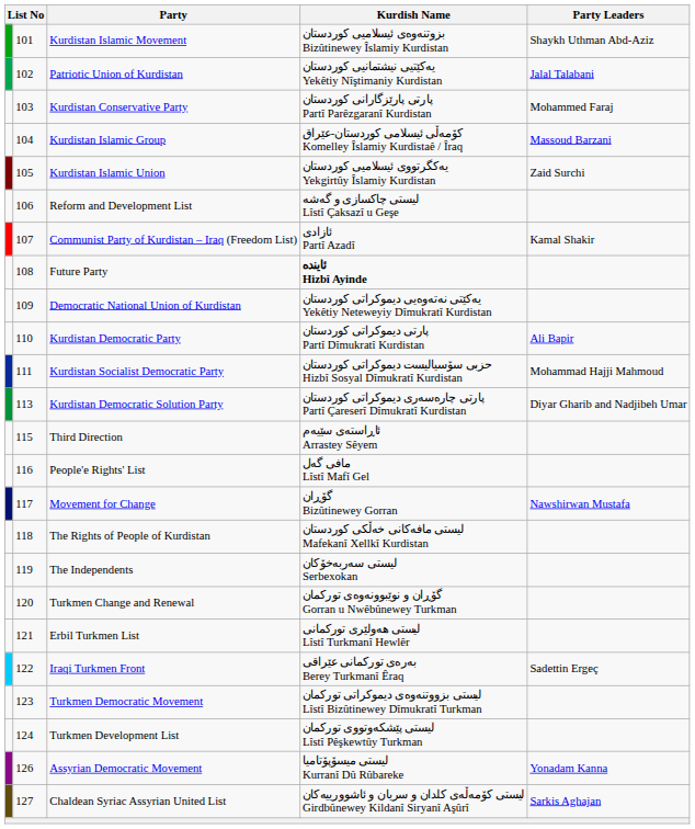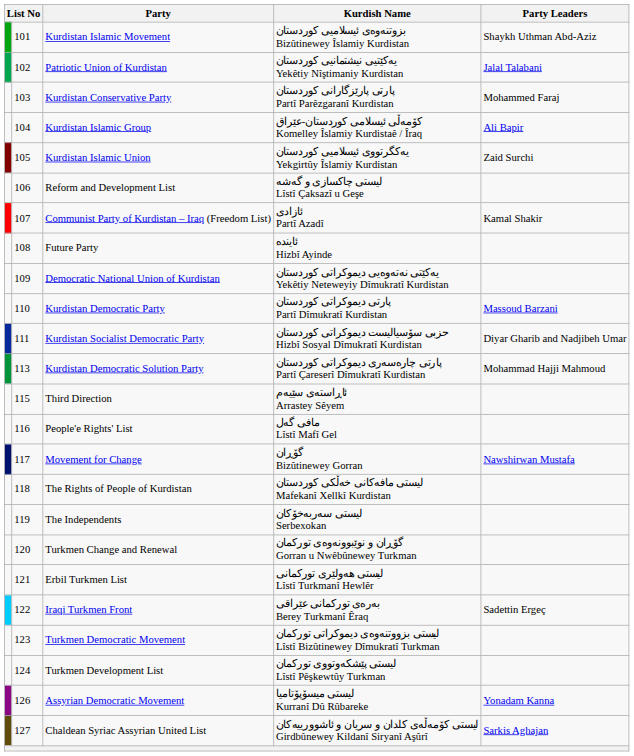Kurdistan Islamic Group | Party Leaders: Massoud Barzani -> Ali Bapir
Future Party | Kurdish Name: bold -> normal
Kurdistan Democratic Party | Party Leaders: Ali Bapir -> Massoud Barzani
Kurdistan Socialist Democratic Party | Party Leaders: Mohammad Hajji Mahmoud -> Diyar Gharib and Nadjibeh Umar
Kurdistan Democratic Solution Party | Party Leaders: Diyar Gharib and Nadjibeh Umar -> Mohammad Hajji Mahmoud
